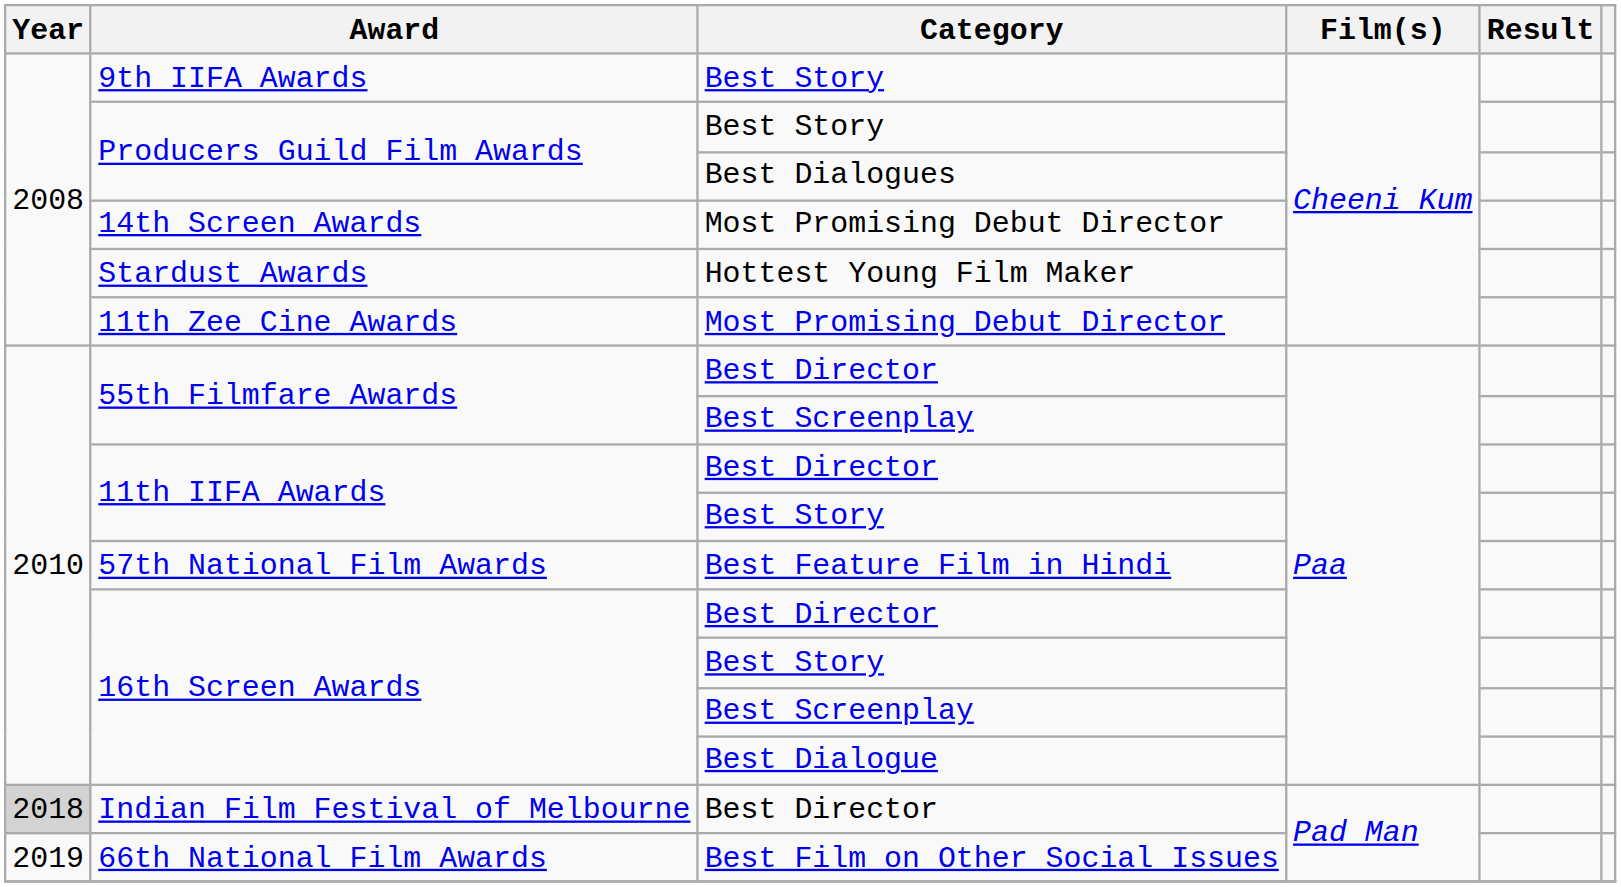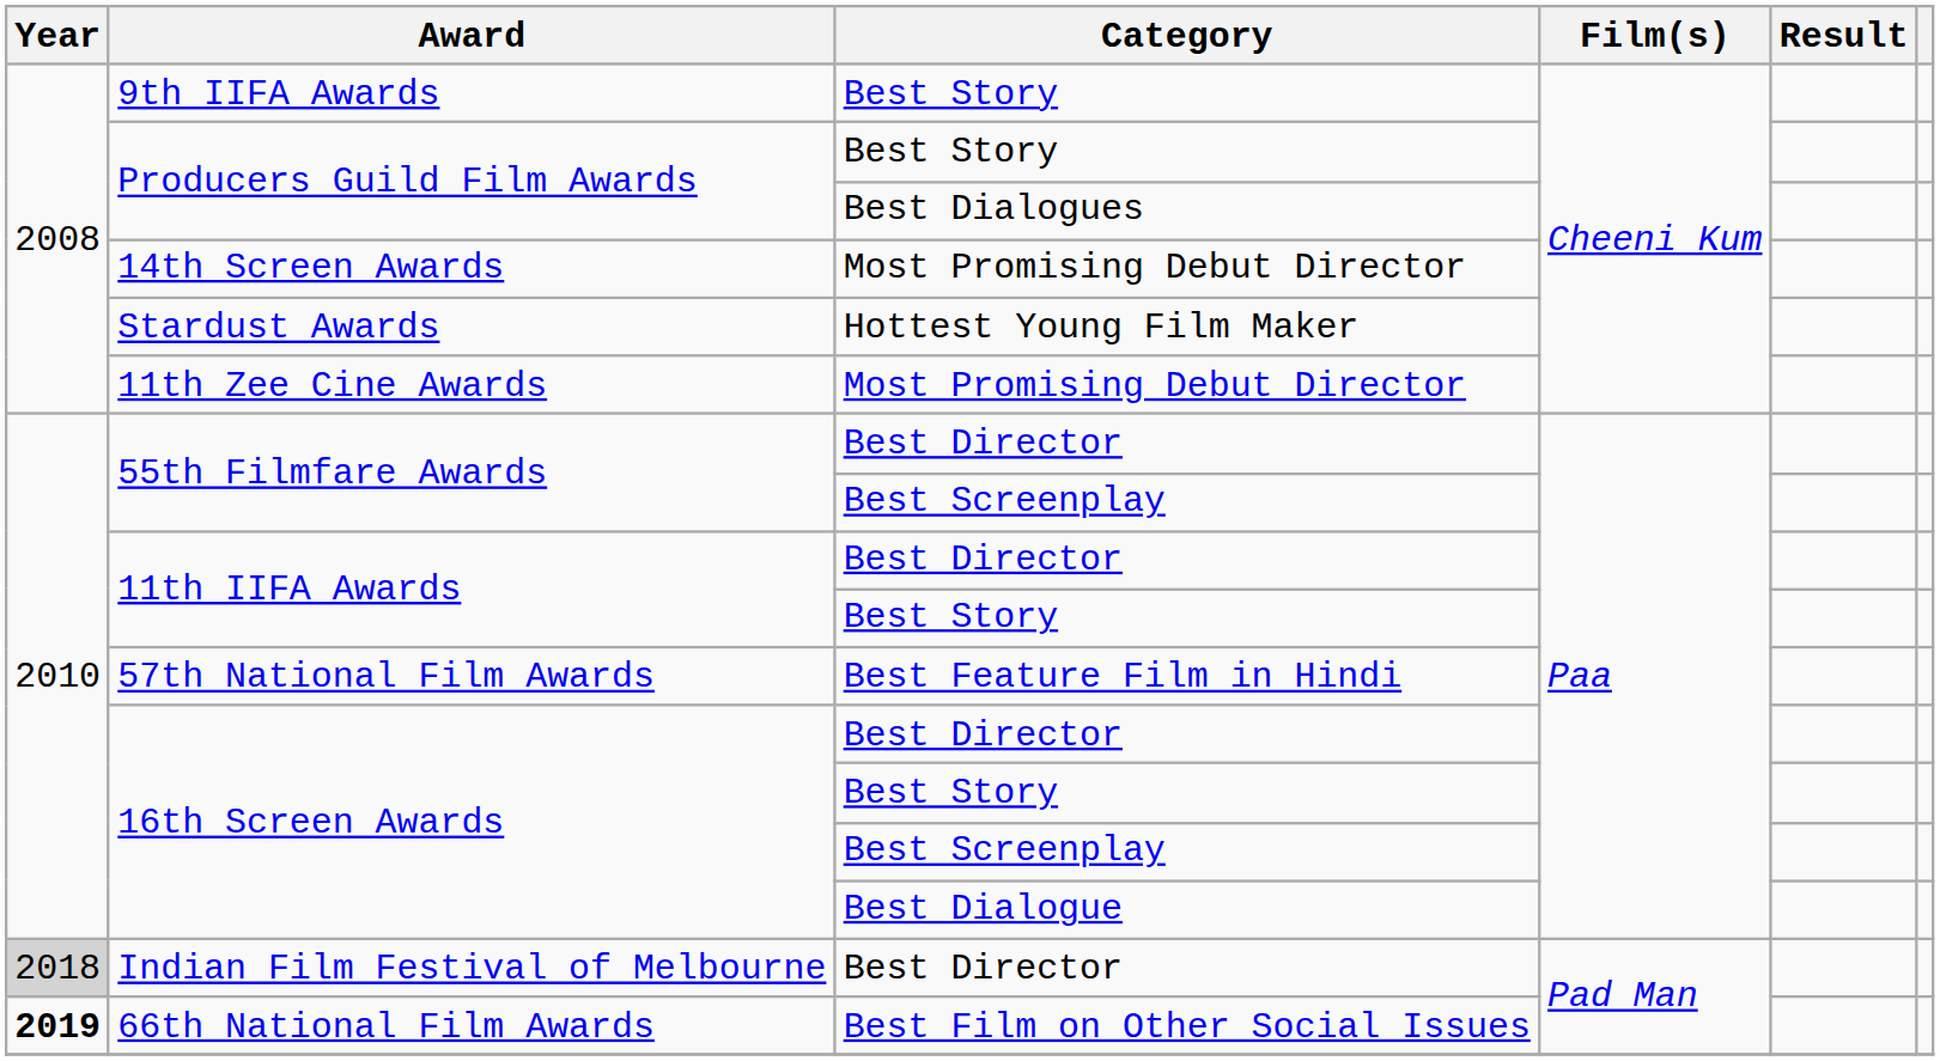66th National Film Awards | Year: normal -> bold
